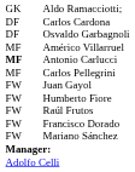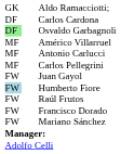Osvaldo Garbagnoli | column 1: no background -> lightgreen background
Antonio Carlucci | column 1: bold -> normal
Humberto Fiore | column 1: no background -> lightblue background
